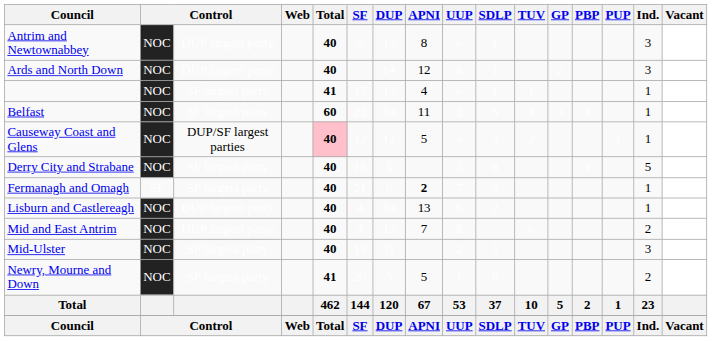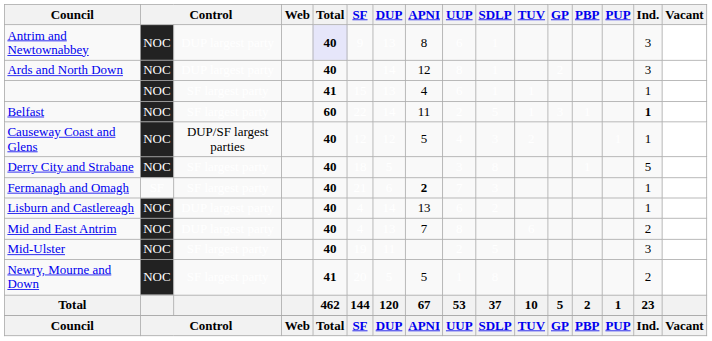Antrim and Newtownabbey | Total: no background -> lavender background
Belfast | Ind.: normal -> bold
Causeway Coast and Glens | Total: pink background -> no background
